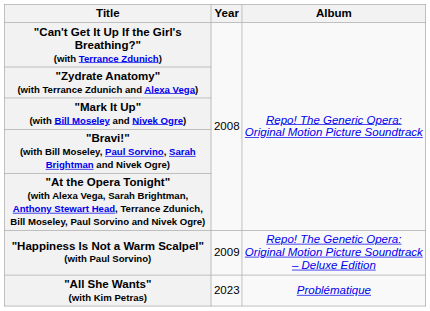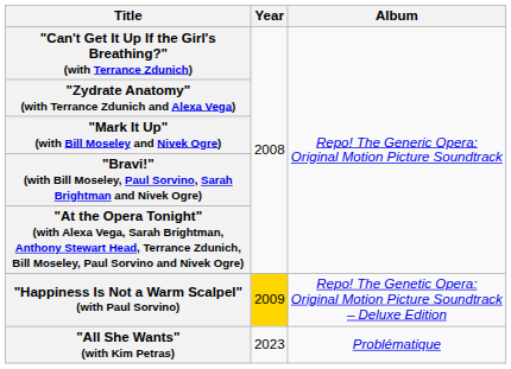"Happiness Is Not a Warm Scalpel" (with Paul Sorvino) | Year: no background -> gold background
